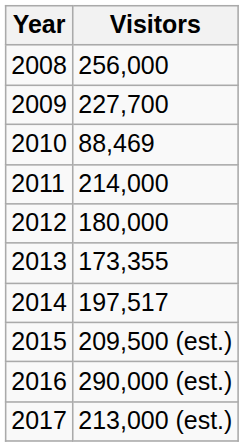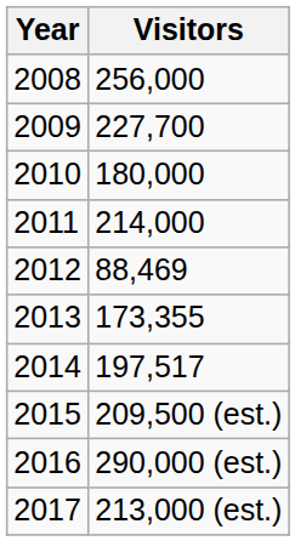2010 | Visitors: 88,469 -> 180,000
2012 | Visitors: 180,000 -> 88,469
